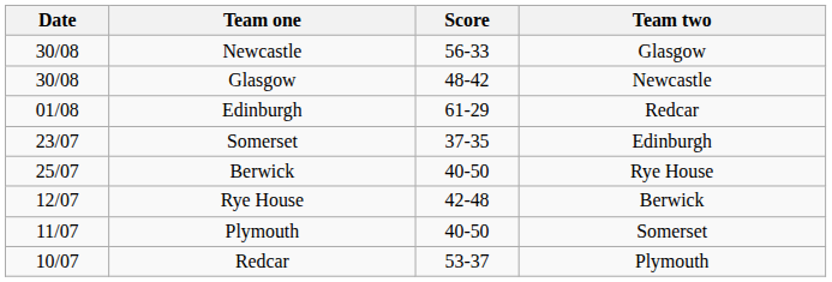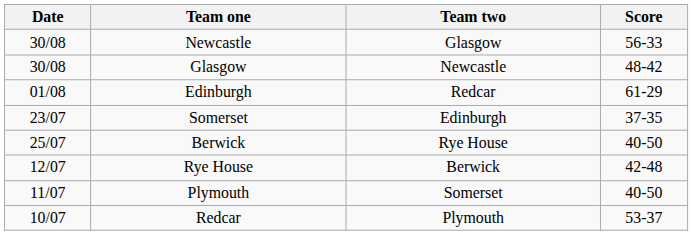columns swapped: Score <-> Team two
